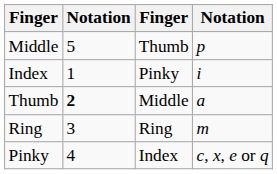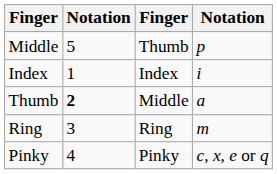row 3 | column 3: Pinky -> Index
row 6 | column 3: Index -> Pinky
